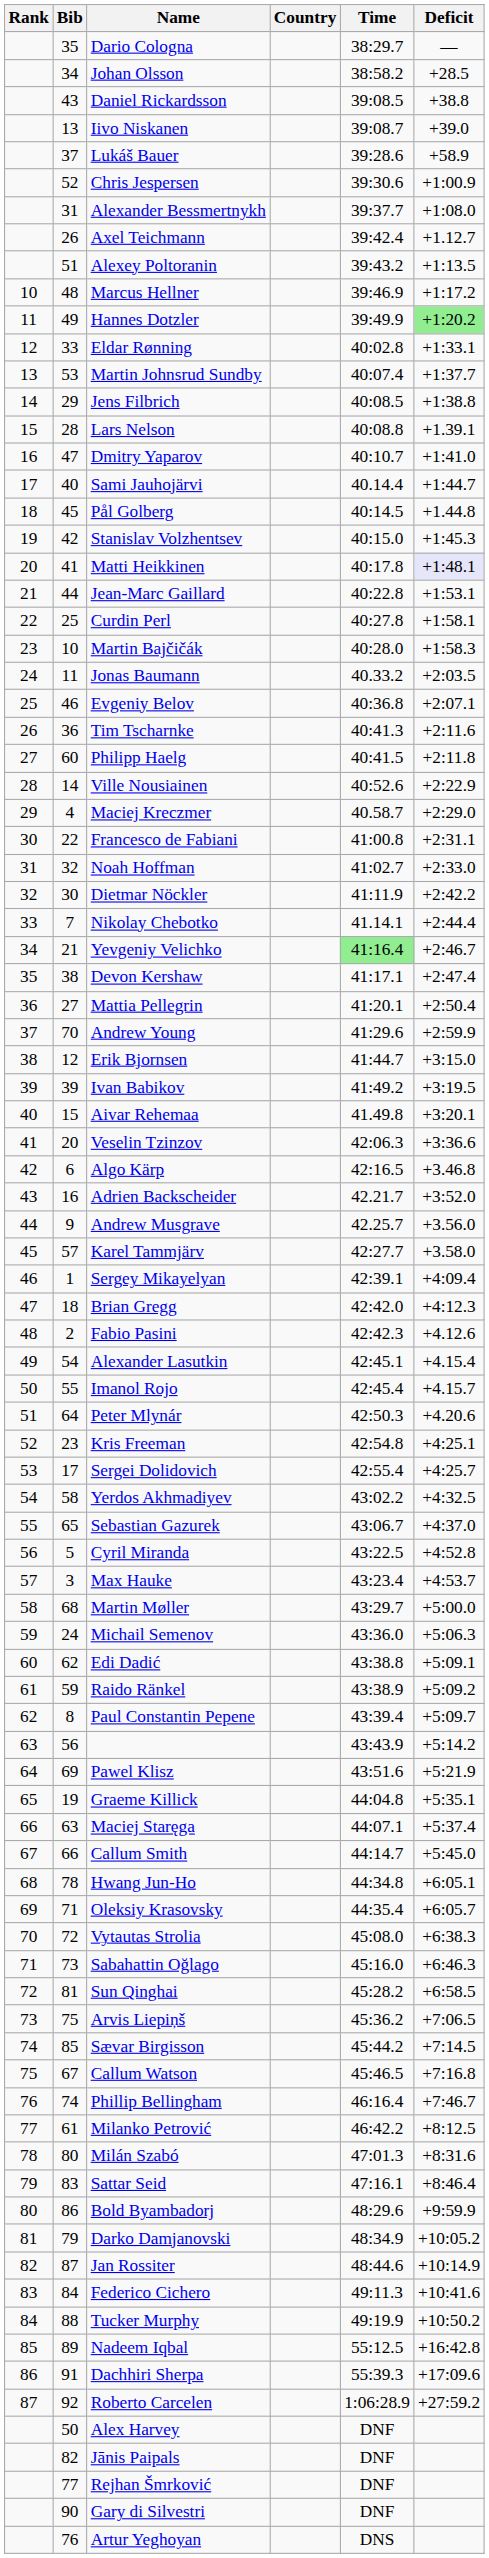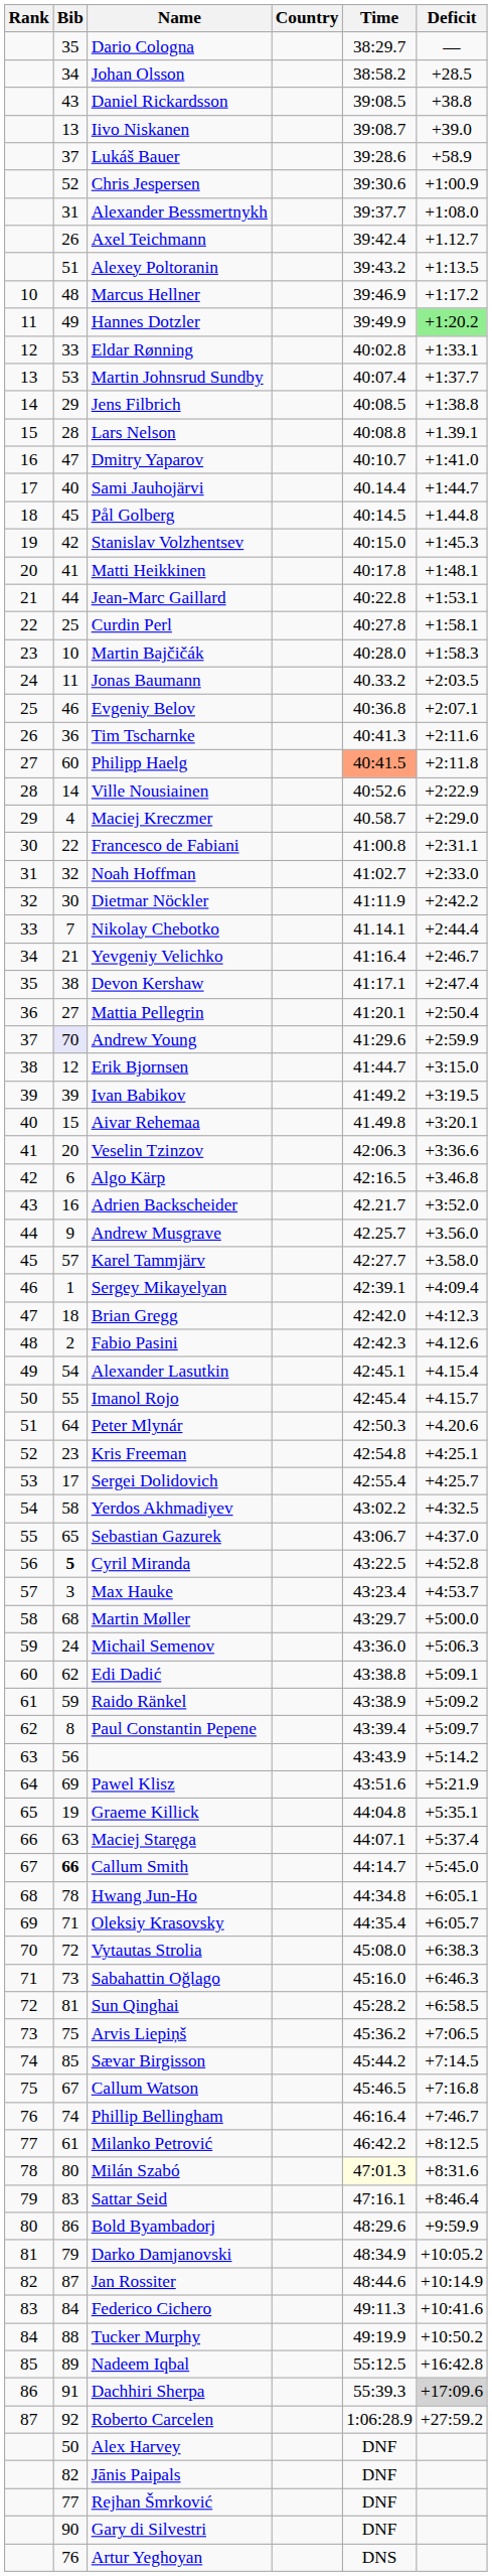Matti Heikkinen | Deficit: lavender background -> no background
Philipp Haelg | Time: no background -> lightsalmon background
Yevgeniy Velichko | Time: lightgreen background -> no background
Andrew Young | Bib: no background -> lavender background
Cyril Miranda | Bib: normal -> bold
Callum Smith | Bib: normal -> bold
Milán Szabó | Time: no background -> lightyellow background
Dachhiri Sherpa | Deficit: no background -> lightgrey background
